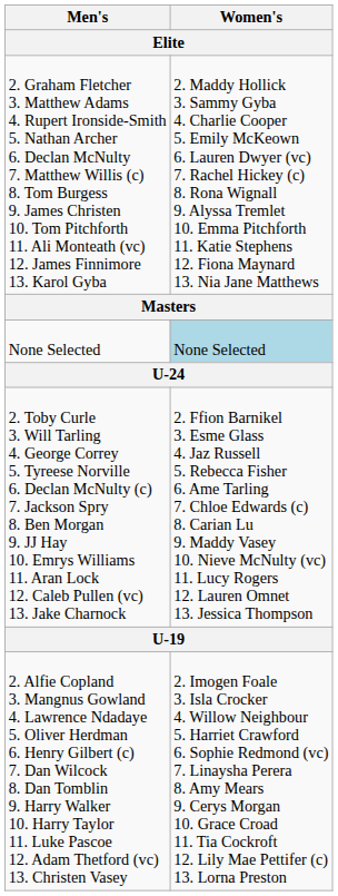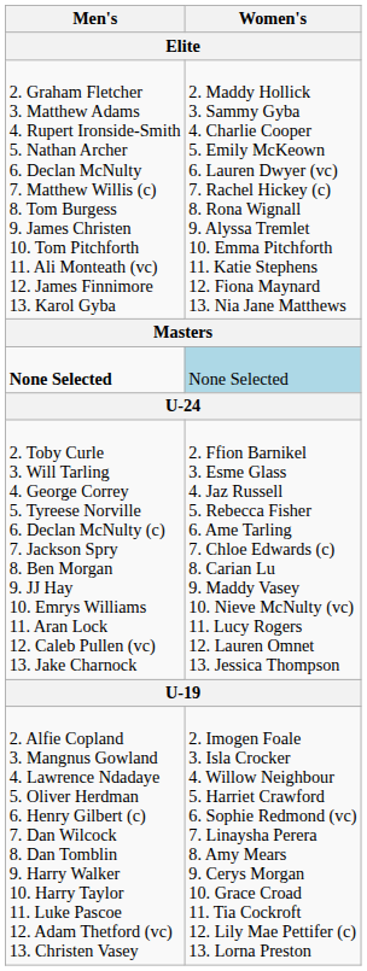row 5 | Men's: normal -> bold
